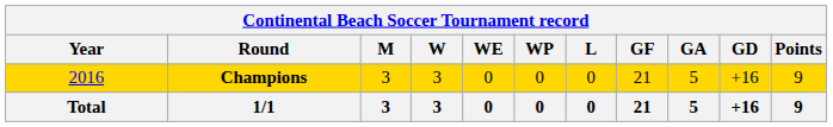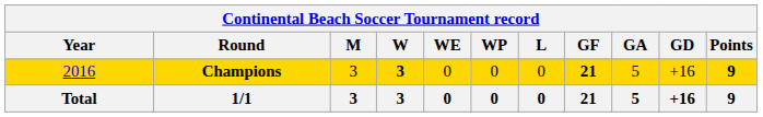Champions | W: normal -> bold
Champions | GF: normal -> bold
Champions | Points: normal -> bold
